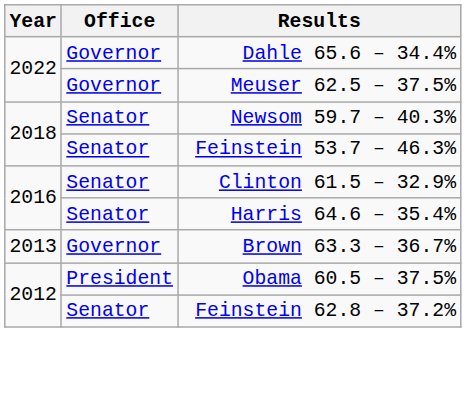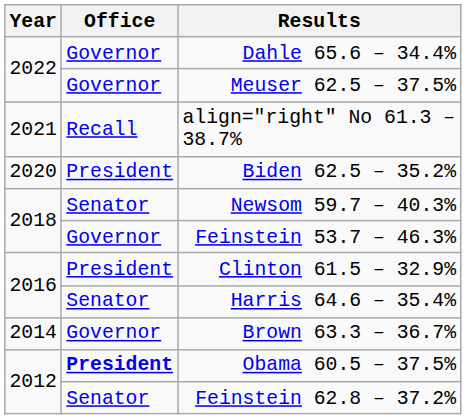+ row: 2021 | Recall | align="right" No 61.3 – 38.7%
+ row: 2020 | President | Biden 62.5 – 35.2%
Feinstein 53.7 – 46.3% | Office: Senator -> Governor
Clinton 61.5 – 32.9% | Office: Senator -> President
Brown 63.3 – 36.7% | Year: 2013 -> 2014
Obama 60.5 – 37.5% | Office: normal -> bold
